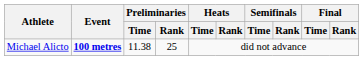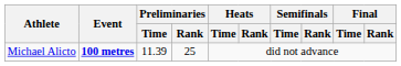Michael Alicto | Preliminaries / Time: 11.38 -> 11.39
